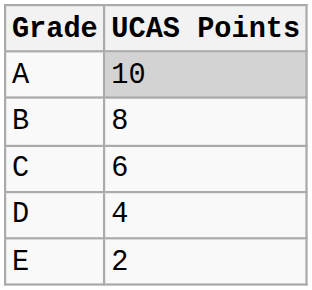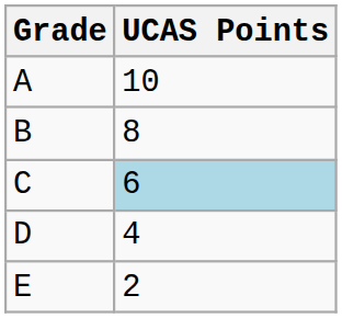A | UCAS Points: lightgrey background -> no background
C | UCAS Points: no background -> lightblue background
